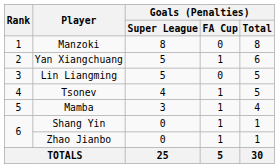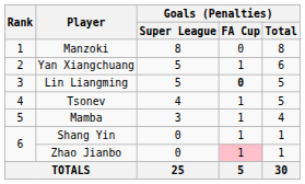Lin Liangming | Goals (Penalties) / FA Cup: normal -> bold
Zhao Jianbo | Goals (Penalties) / FA Cup: no background -> pink background
